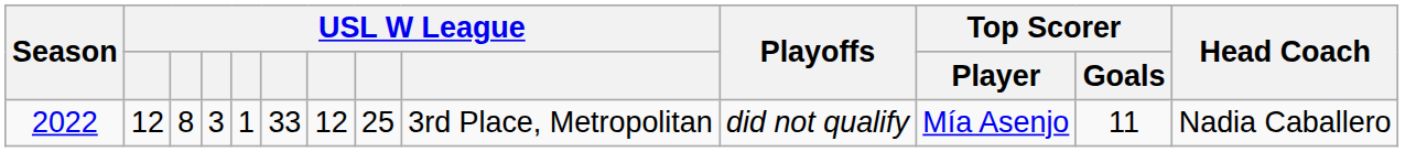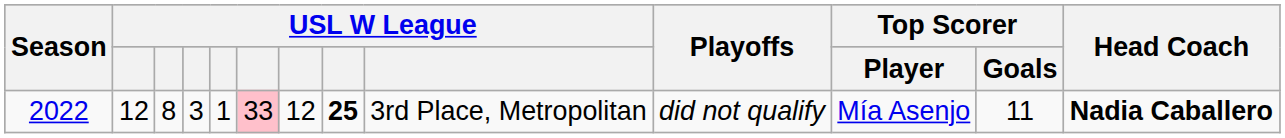2022 | column 6: no background -> pink background
2022 | column 8: normal -> bold
2022 | Head Coach: normal -> bold
